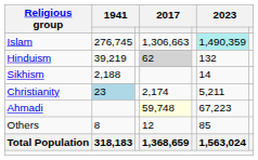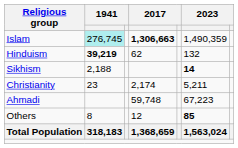Islam | column 2: no background -> paleturquoise background
Islam | column 4: normal -> bold
Islam | column 6: paleturquoise background -> no background
Hinduism | column 2: normal -> bold
Hinduism | column 4: lightgrey background -> no background
Sikhism | column 6: normal -> bold
Christianity | column 2: lightblue background -> no background
Ahmadi | column 4: lightyellow background -> no background
Others | column 6: normal -> bold
